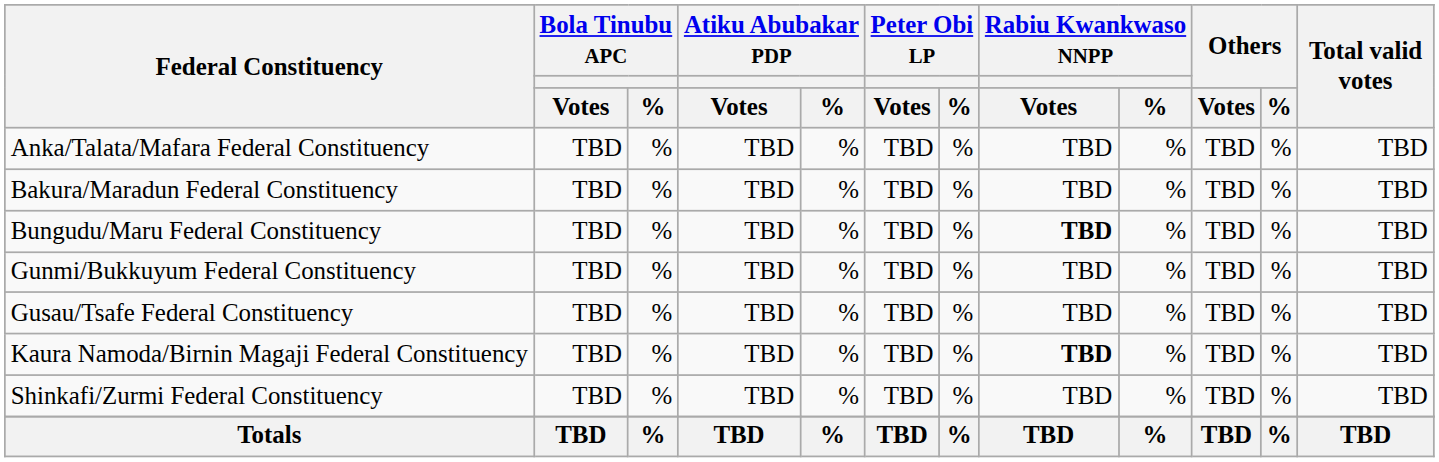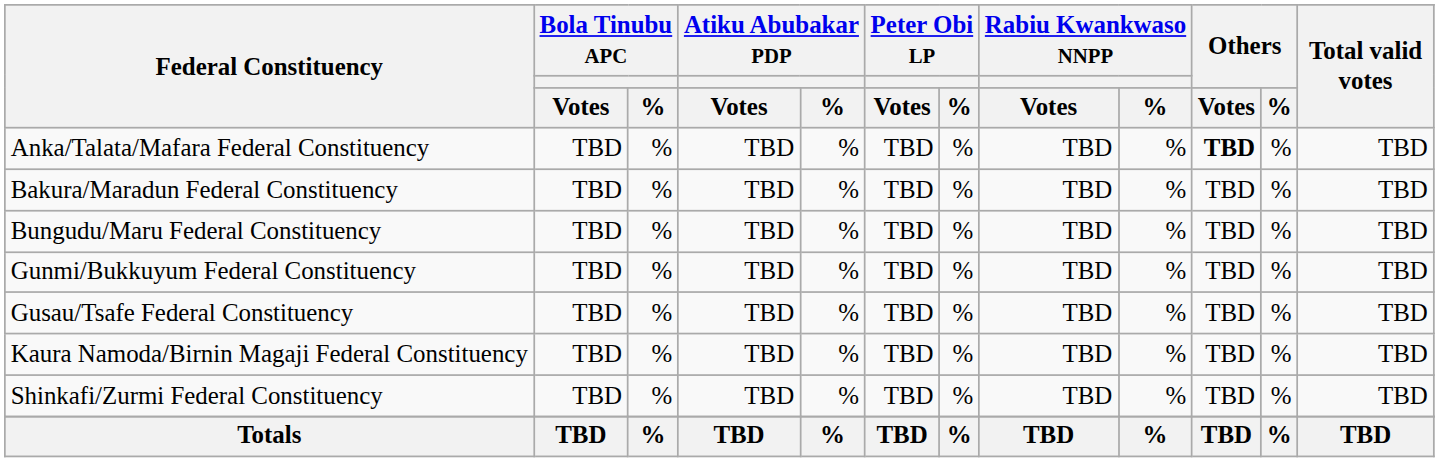Anka/Talata/Mafara Federal Constituency | Others / Votes: normal -> bold
Bungudu/Maru Federal Constituency | Rabiu Kwankwaso NNPP / Votes: bold -> normal
Kaura Namoda/Birnin Magaji Federal Constituency | Rabiu Kwankwaso NNPP / Votes: bold -> normal
